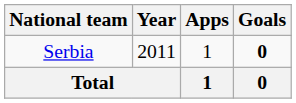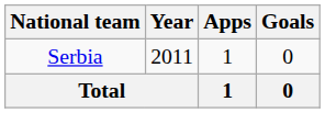Serbia | Goals: bold -> normal
